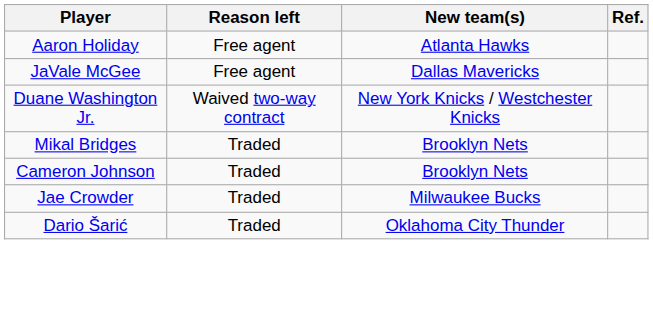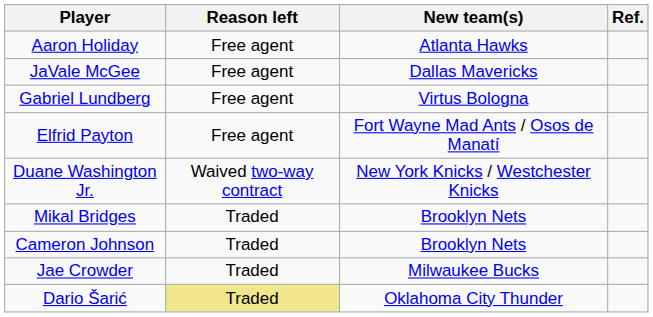+ row: Gabriel Lundberg | Free agent | Virtus Bologna
+ row: Elfrid Payton | Free agent | Fort Wayne Mad Ants / Osos de Manatí
Dario Šarić | Reason left: no background -> khaki background
